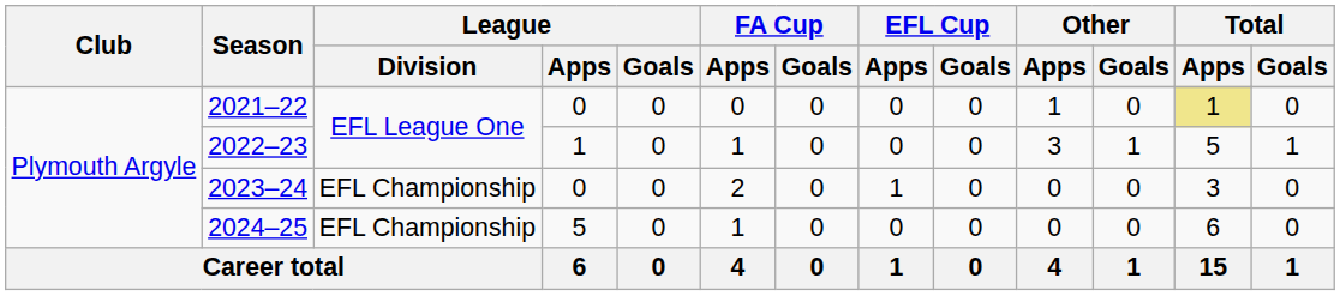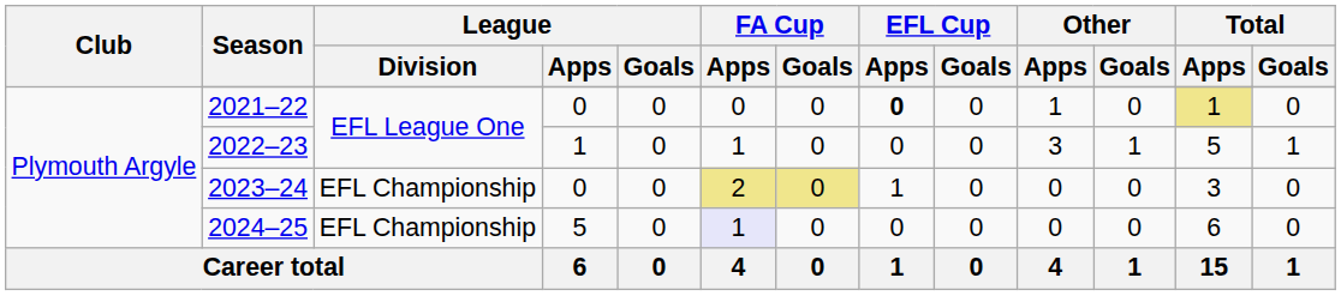2021–22 | EFL Cup / Apps: normal -> bold
2023–24 | FA Cup / Apps: no background -> khaki background
2023–24 | FA Cup / Goals: no background -> khaki background
2024–25 | FA Cup / Apps: no background -> lavender background
